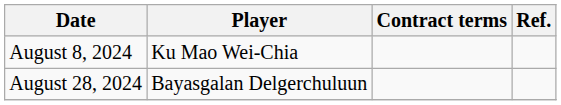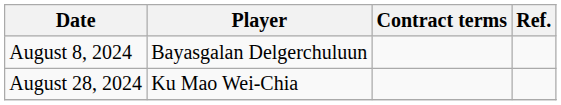August 8, 2024 | Player: Ku Mao Wei-Chia -> Bayasgalan Delgerchuluun
August 28, 2024 | Player: Bayasgalan Delgerchuluun -> Ku Mao Wei-Chia
